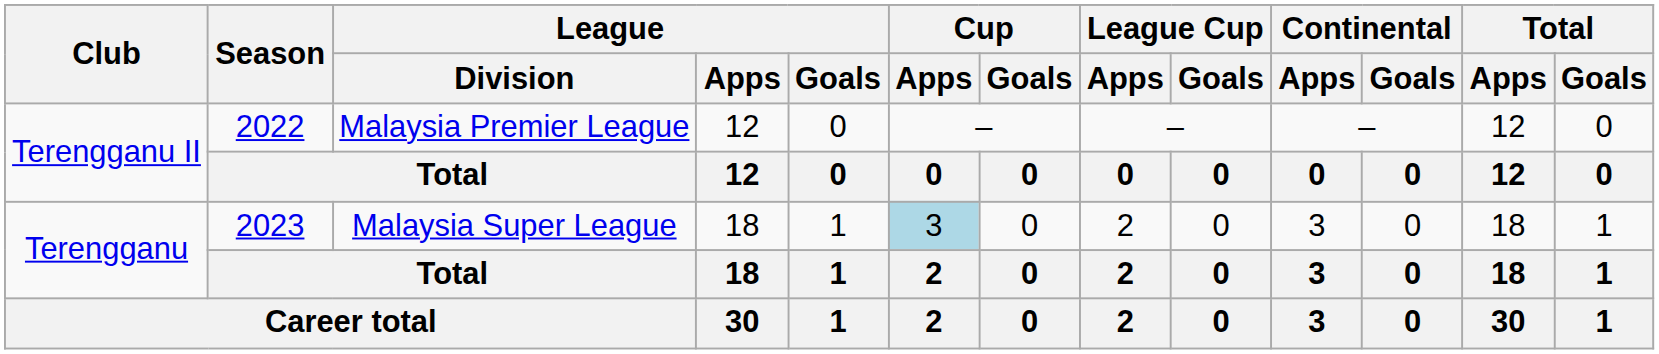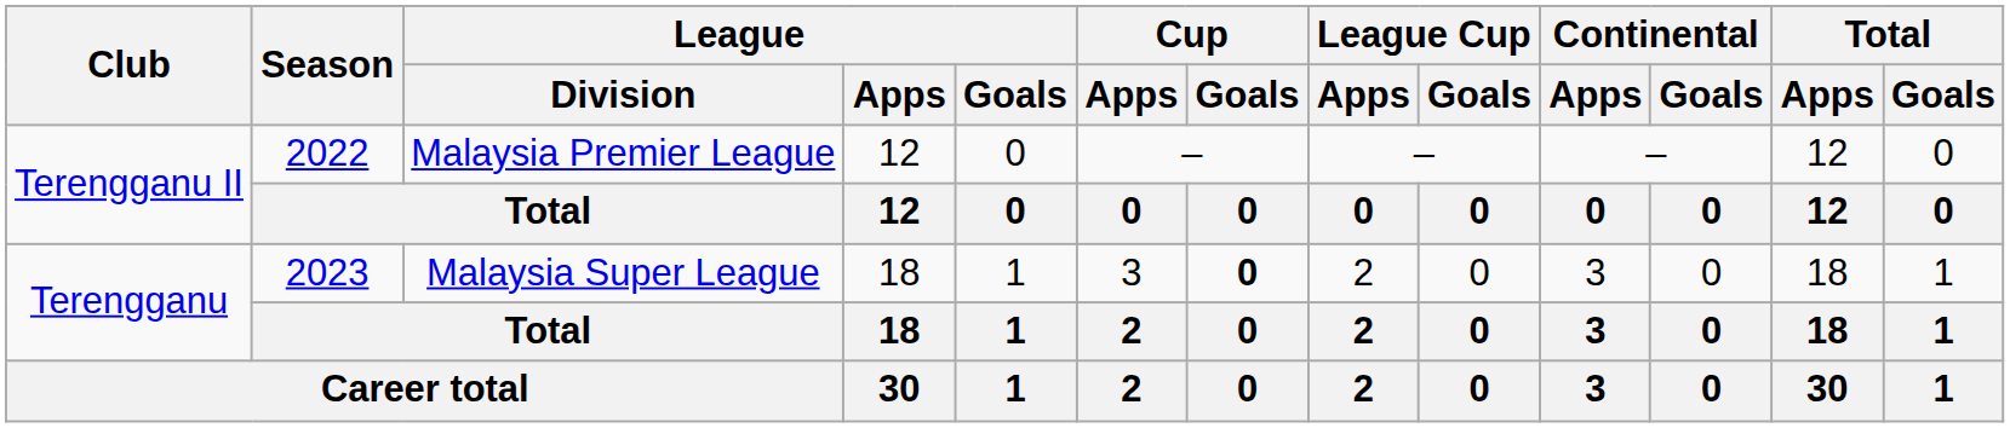Terengganu / Malaysia Super League | Cup / Apps: lightblue background -> no background
Terengganu / Malaysia Super League | Cup / Goals: normal -> bold
